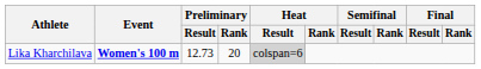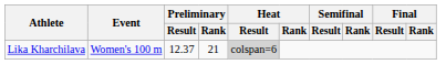Lika Kharchilava | Event: bold -> normal
Lika Kharchilava | Preliminary / Result: 12.73 -> 12.37
Lika Kharchilava | Preliminary / Rank: 20 -> 21
